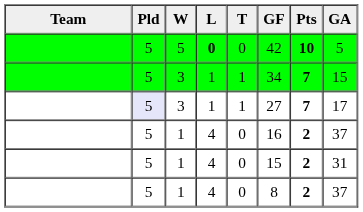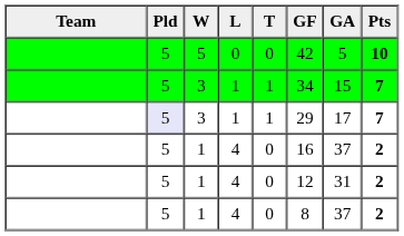columns swapped: GA <-> Pts
row 2 | L: bold -> normal
row 4 | GF: 27 -> 29
row 6 | GF: 15 -> 12
